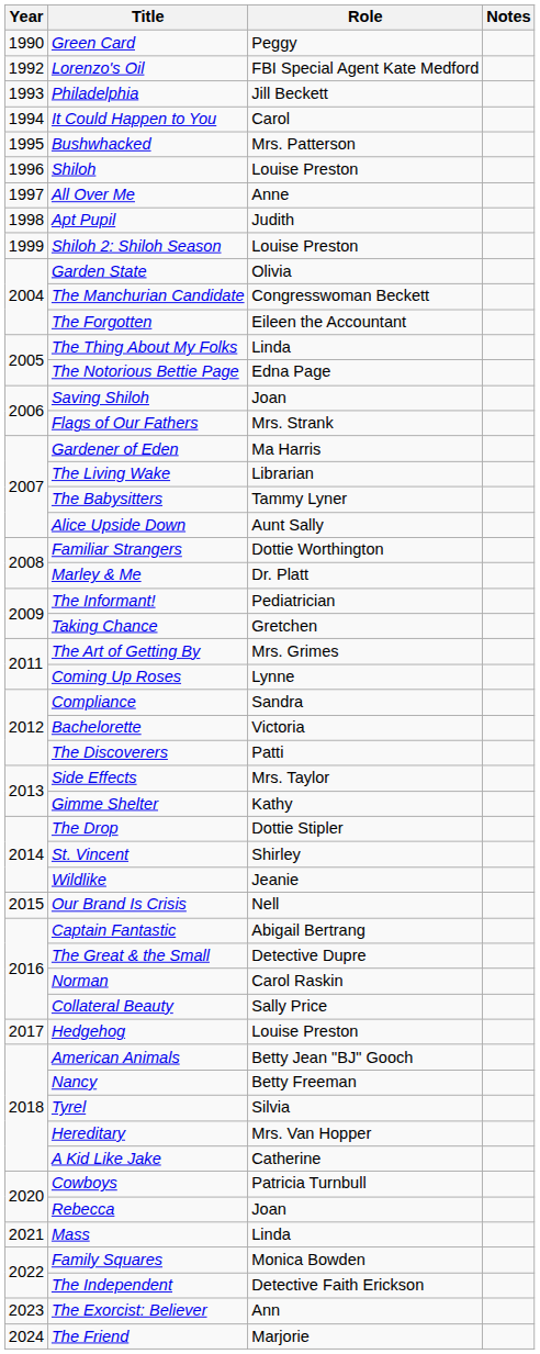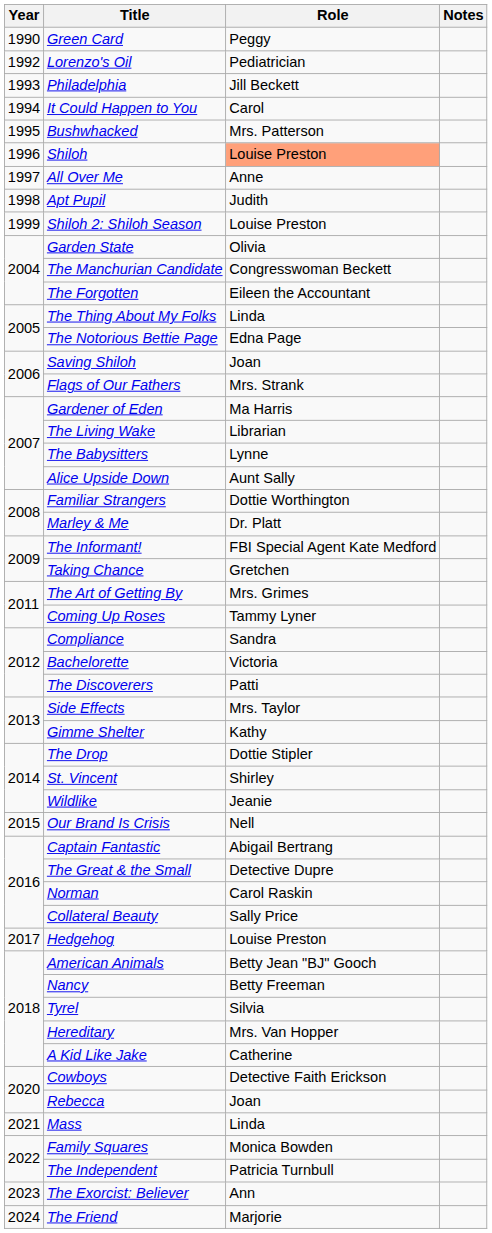Lorenzo's Oil | Role: FBI Special Agent Kate Medford -> Pediatrician
Shiloh | Role: no background -> lightsalmon background
The Babysitters | Role: Tammy Lyner -> Lynne
The Informant! | Role: Pediatrician -> FBI Special Agent Kate Medford
Coming Up Roses | Role: Lynne -> Tammy Lyner
Cowboys | Role: Patricia Turnbull -> Detective Faith Erickson
The Independent | Role: Detective Faith Erickson -> Patricia Turnbull
